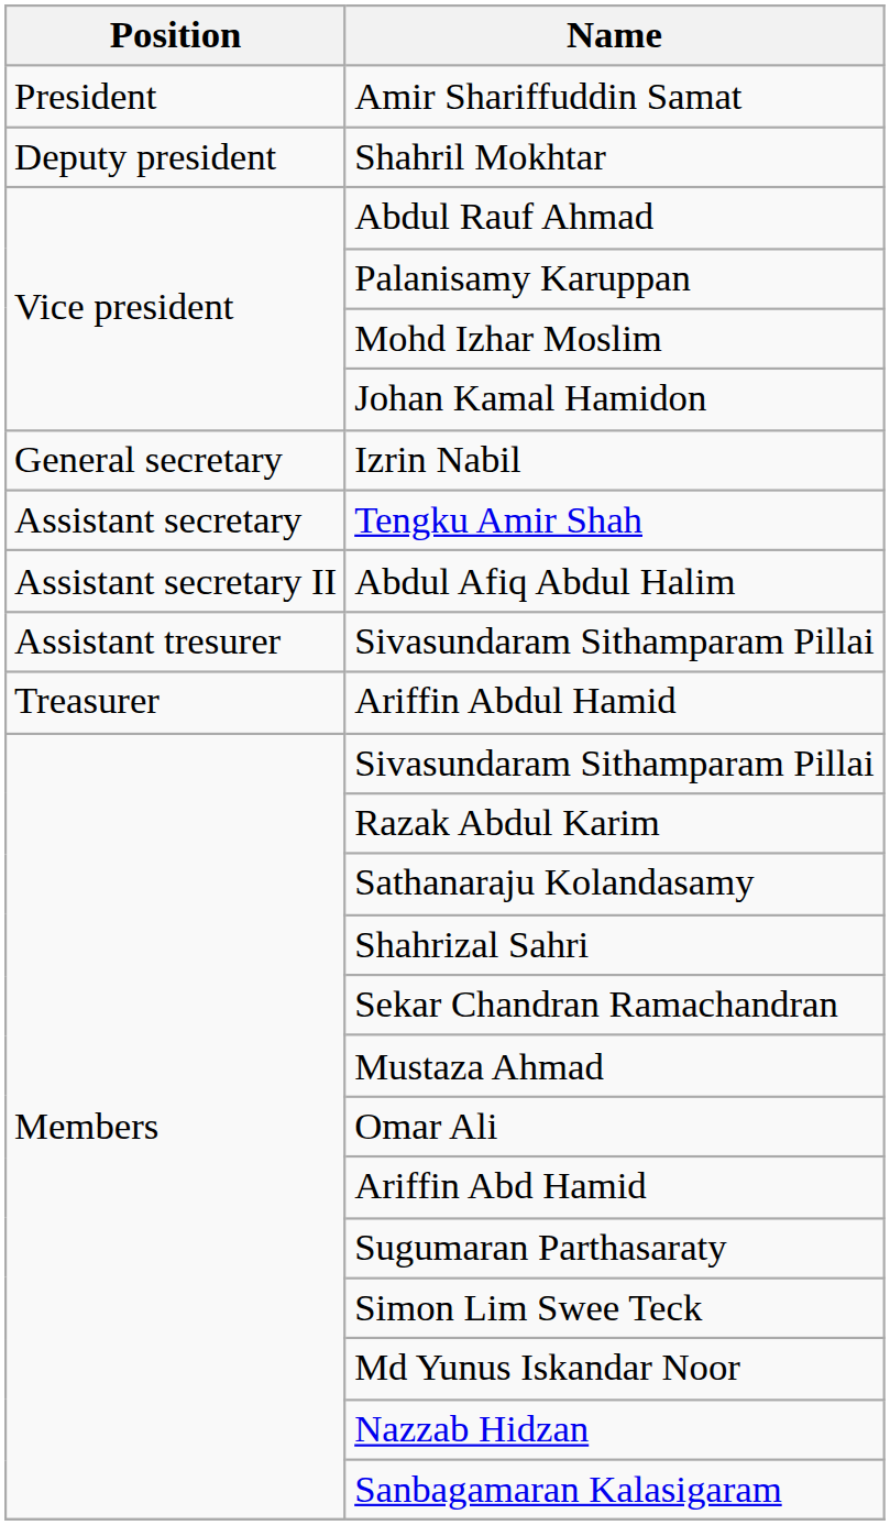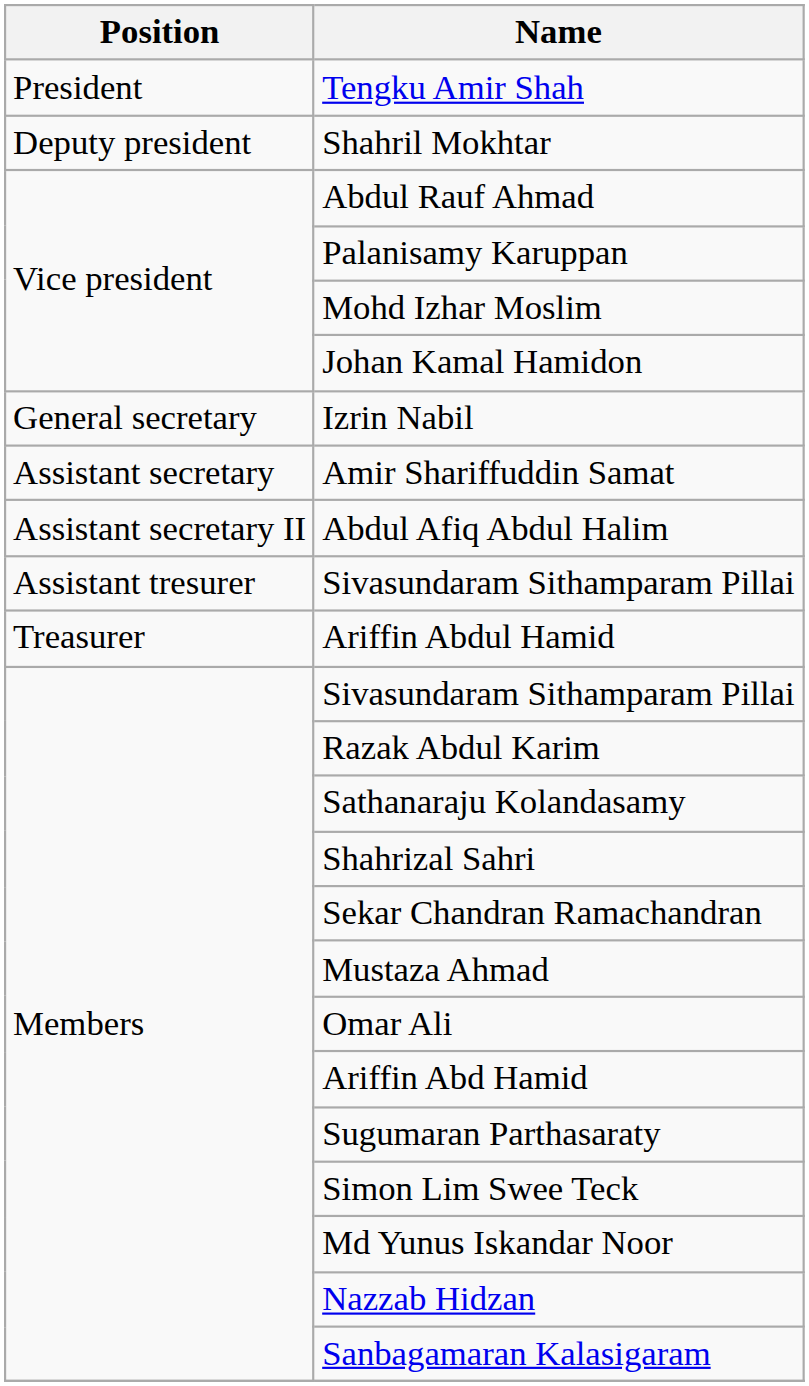row 2 | Name: Amir Shariffuddin Samat -> Tengku Amir Shah
row 9 | Name: Tengku Amir Shah -> Amir Shariffuddin Samat
